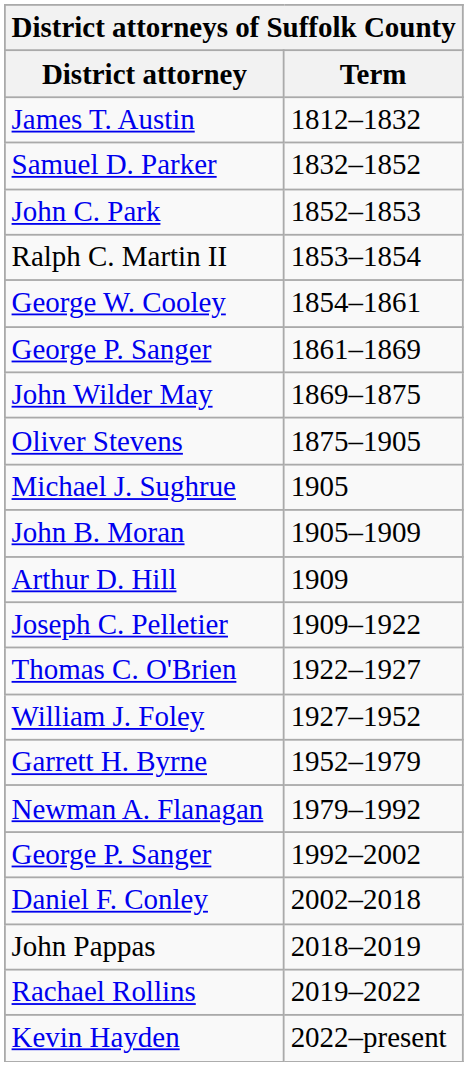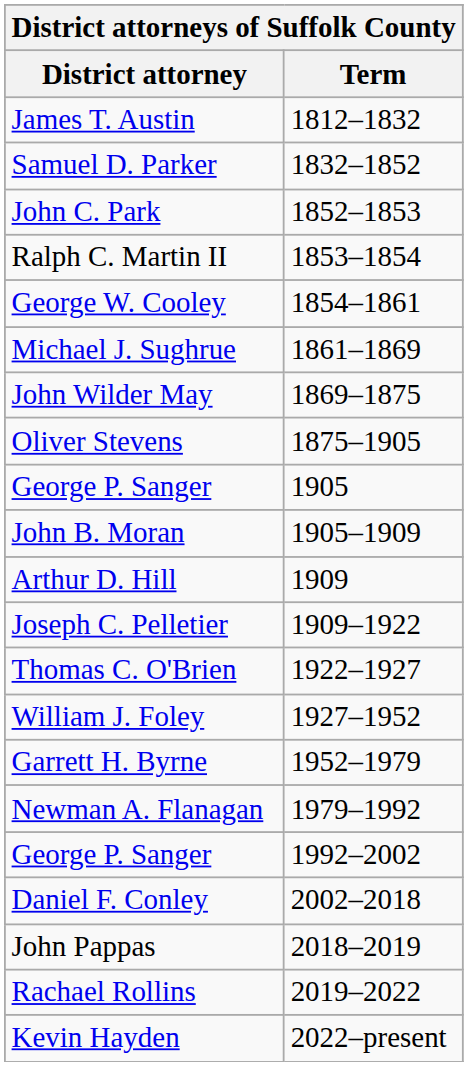row 8 | District attorney: George P. Sanger -> Michael J. Sughrue
row 11 | District attorney: Michael J. Sughrue -> George P. Sanger
